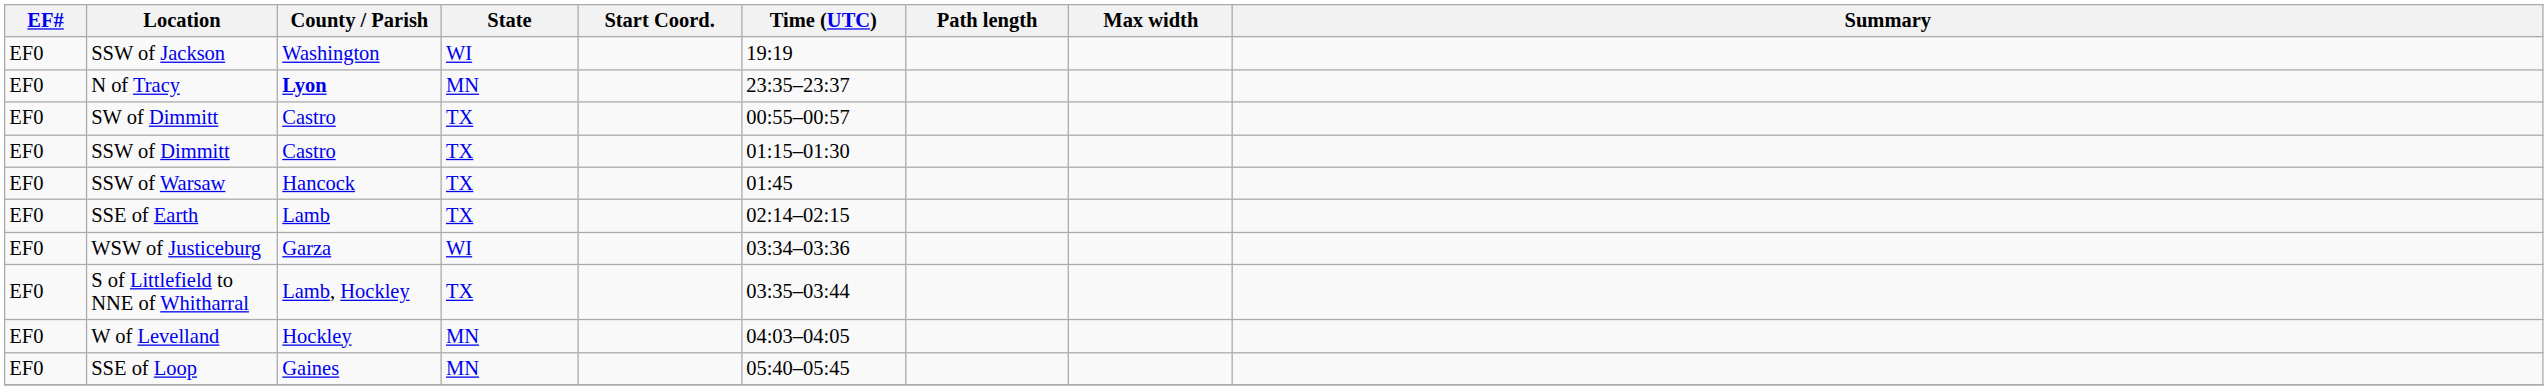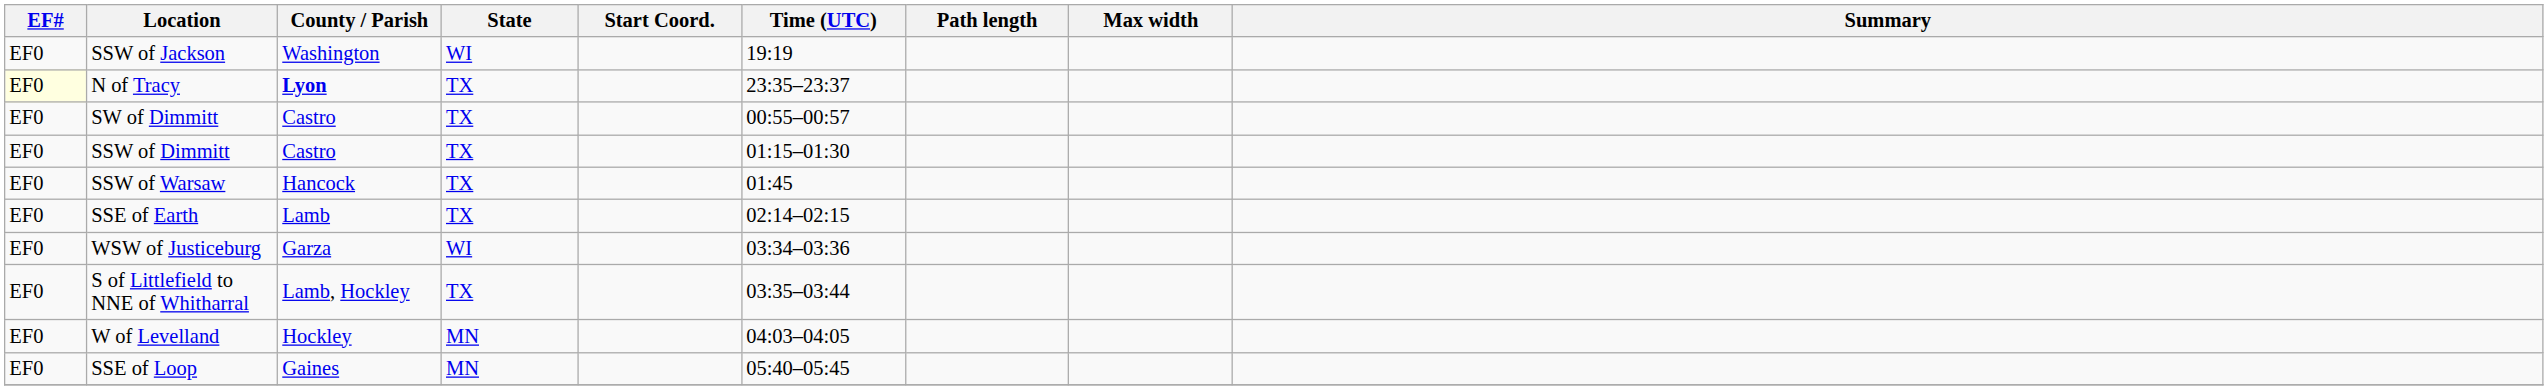N of Tracy | EF#: no background -> lightyellow background
N of Tracy | State: MN -> TX
